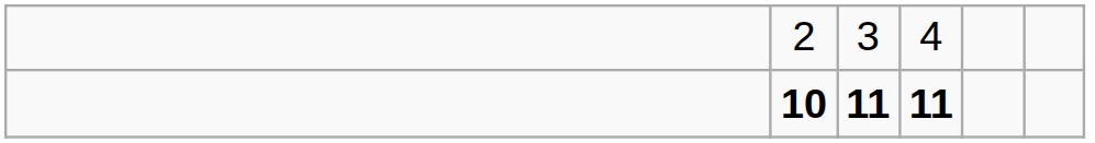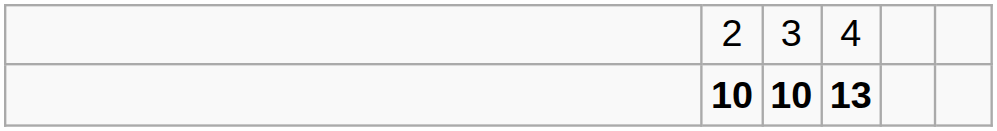row 2 | column 3: 11 -> 10
row 2 | column 4: 11 -> 13
